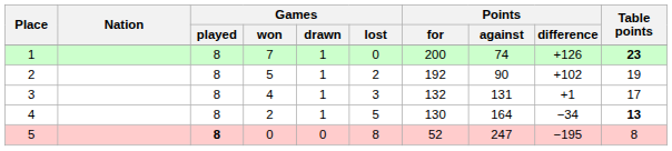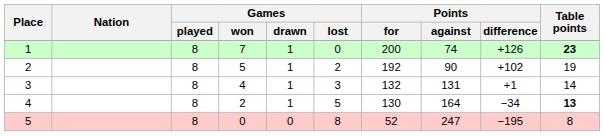row 5 | Table points: 17 -> 14
row 7 | Games / played: bold -> normal
